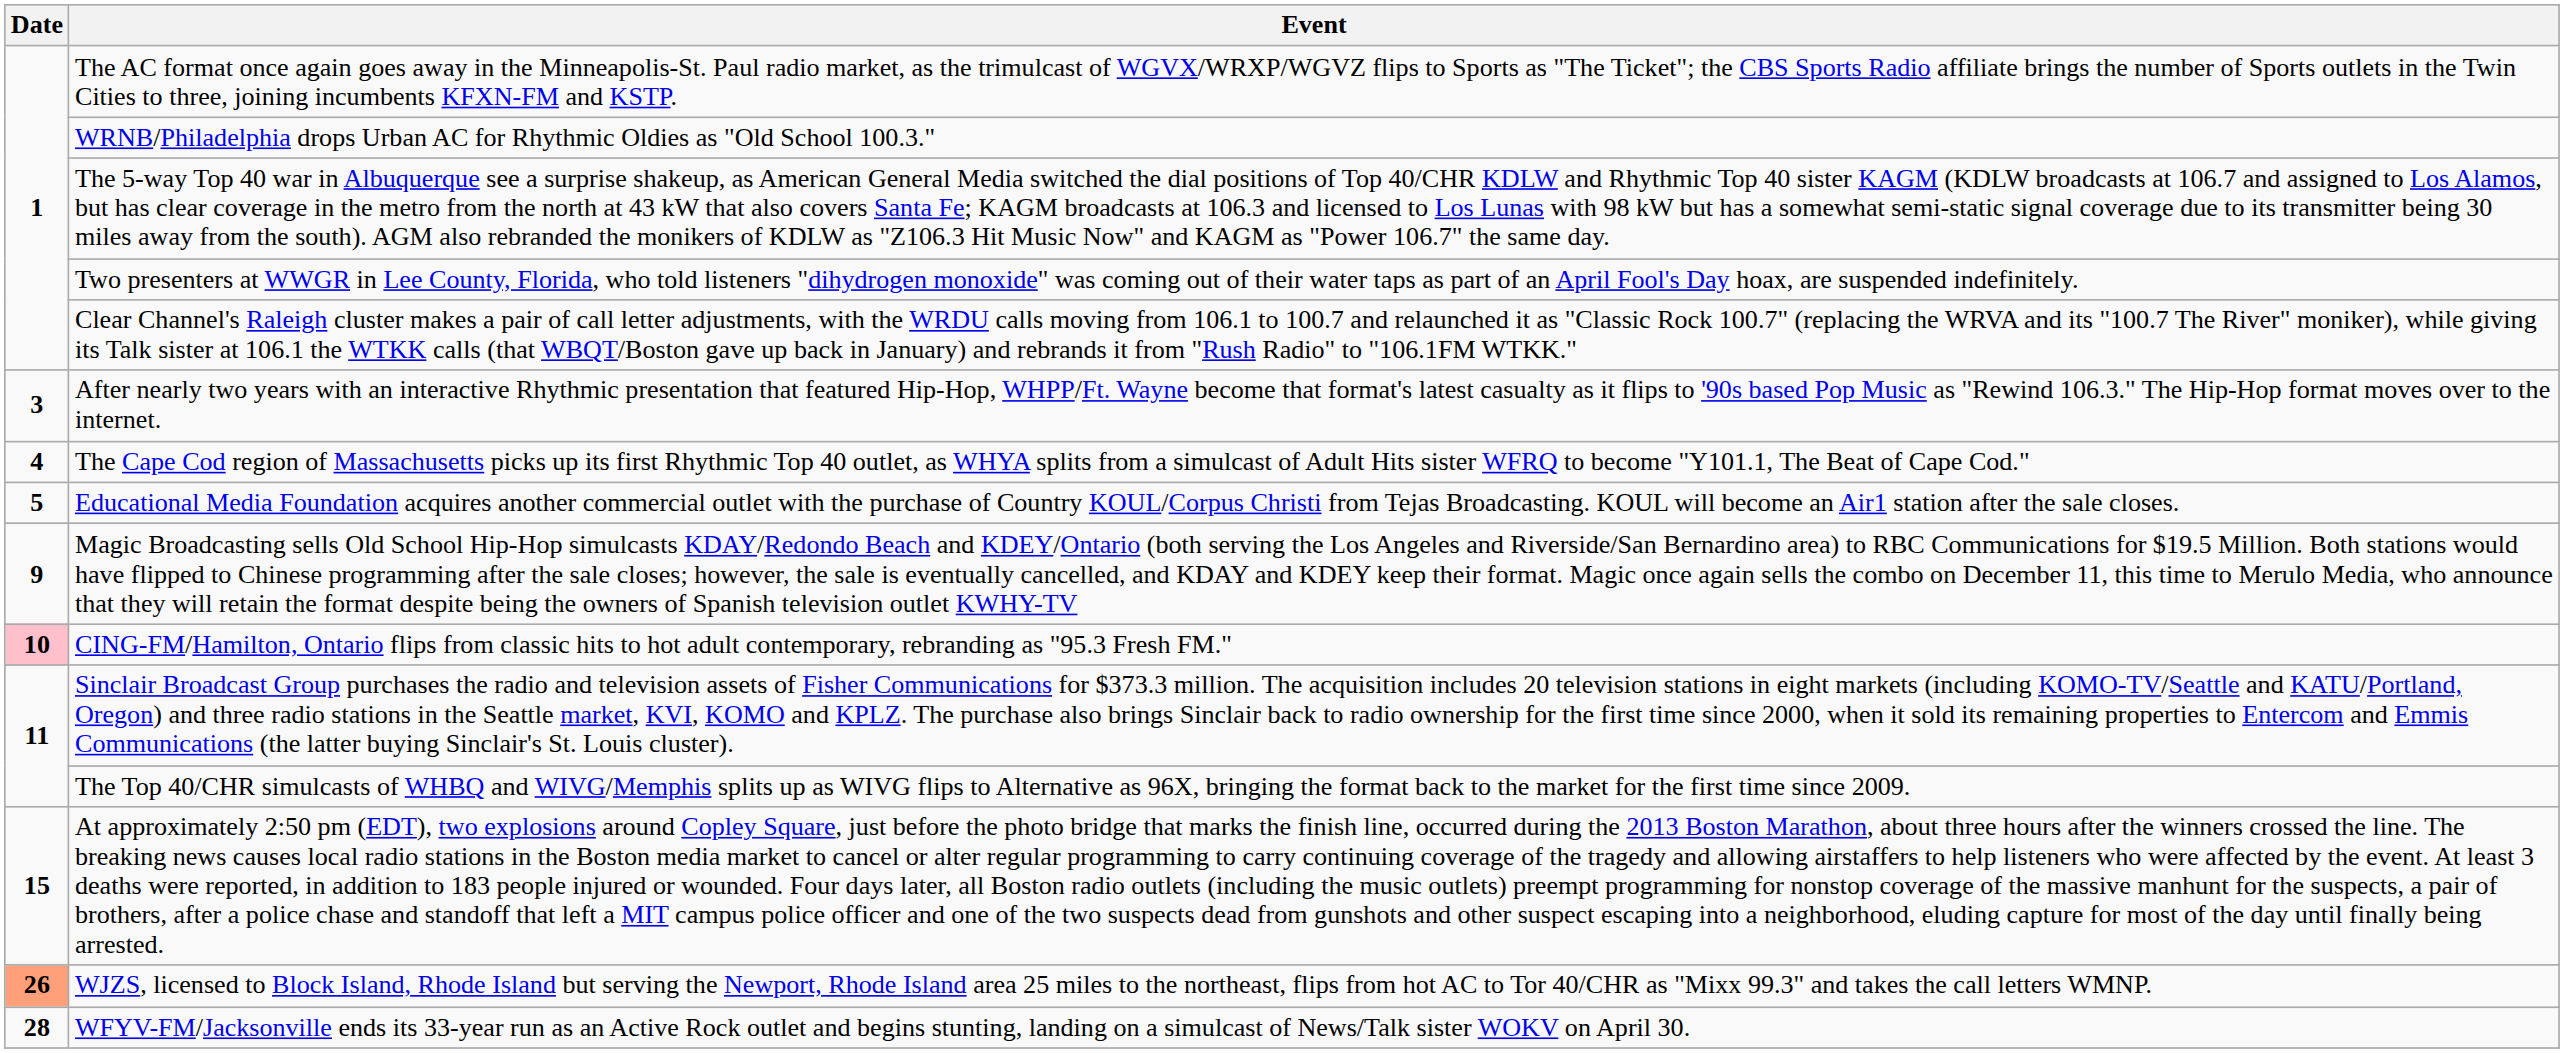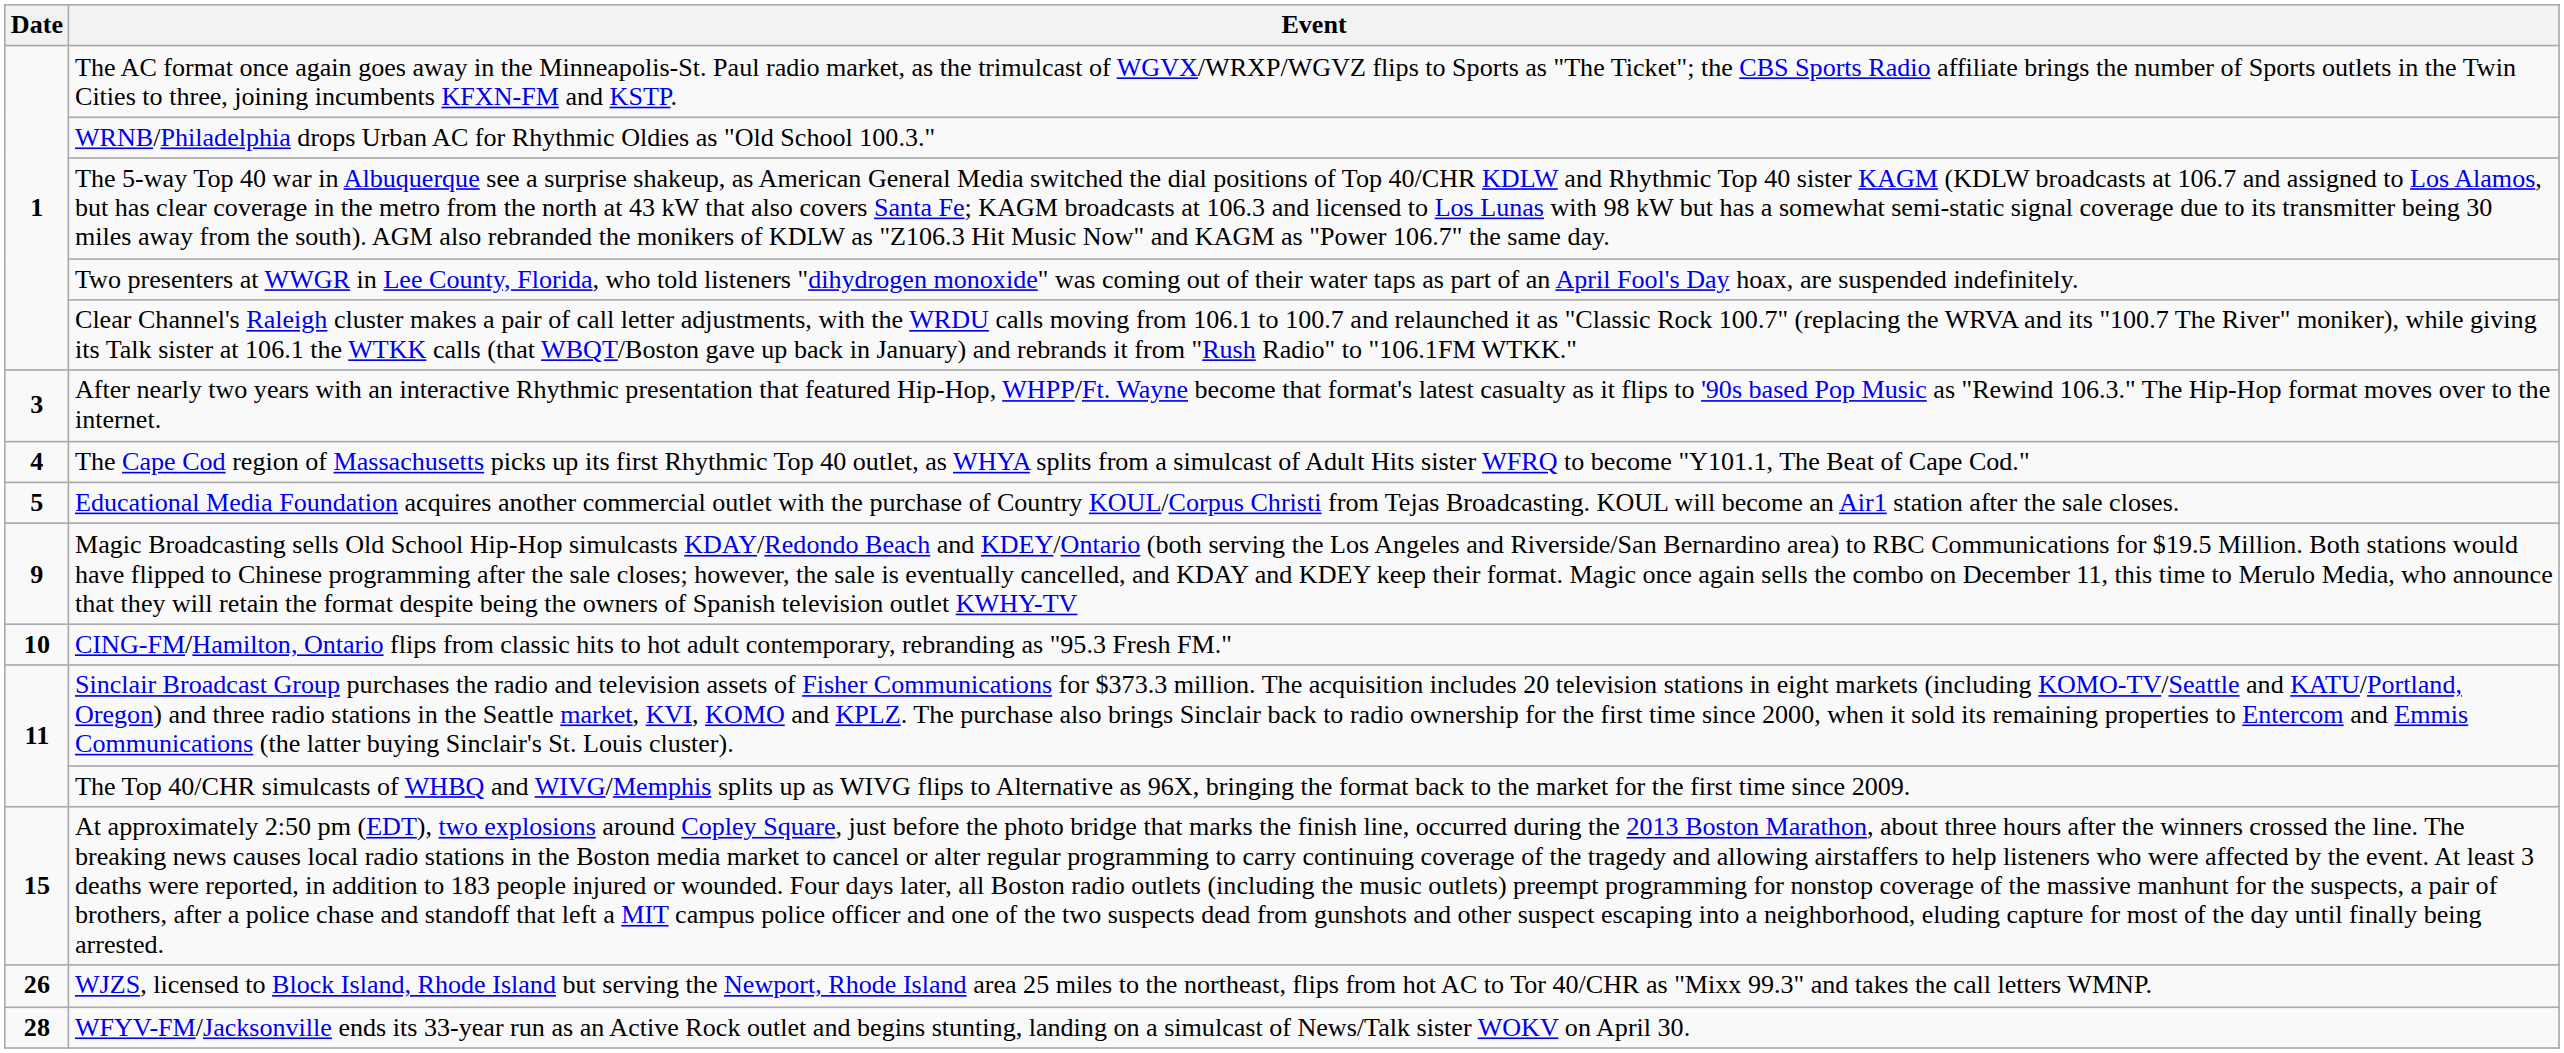row 11 | Date: pink background -> no background
row 15 | Date: lightsalmon background -> no background
